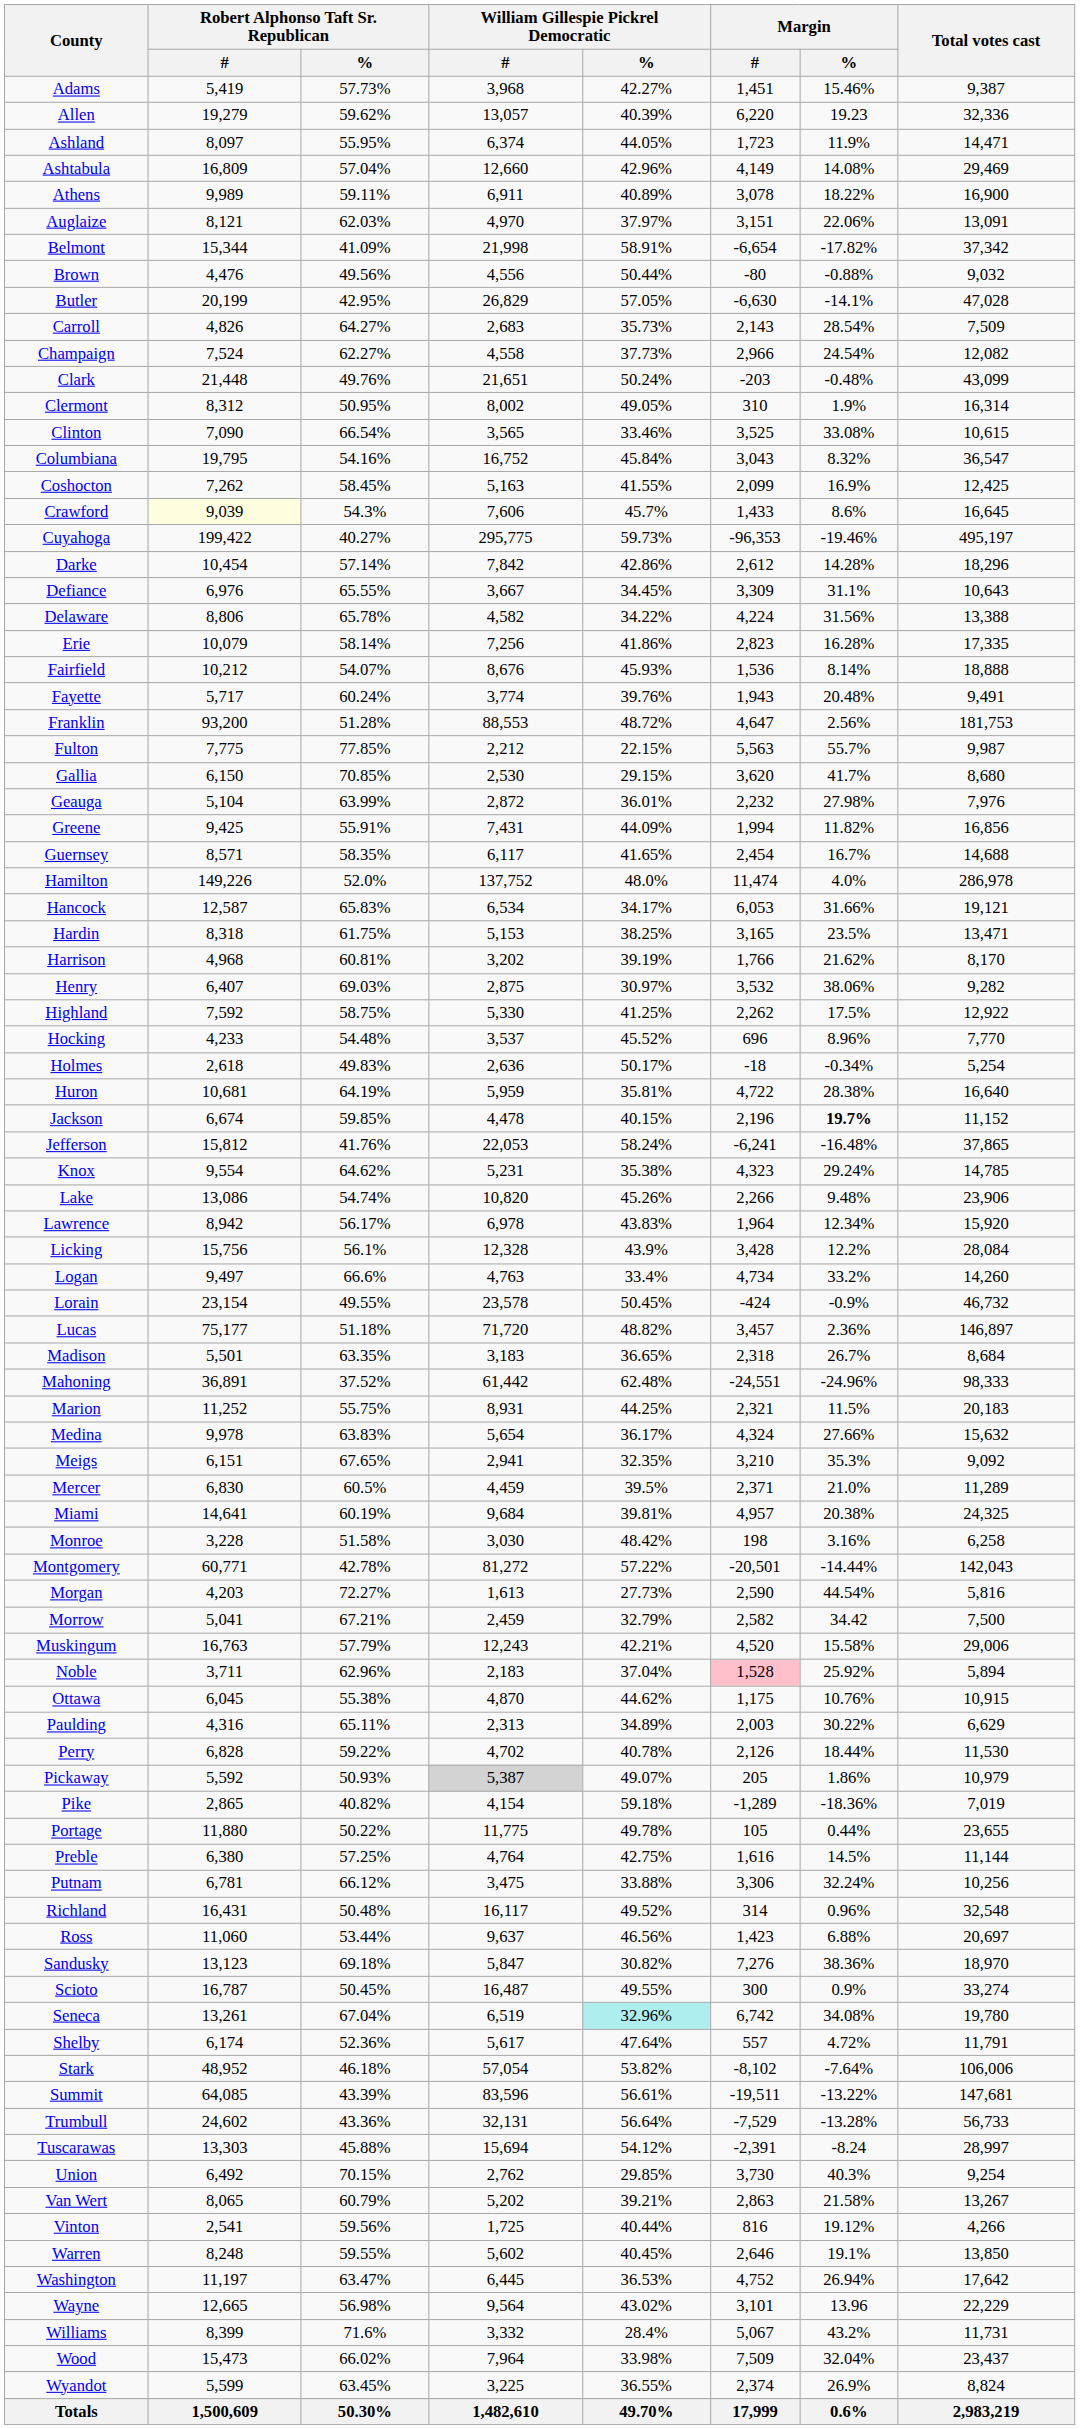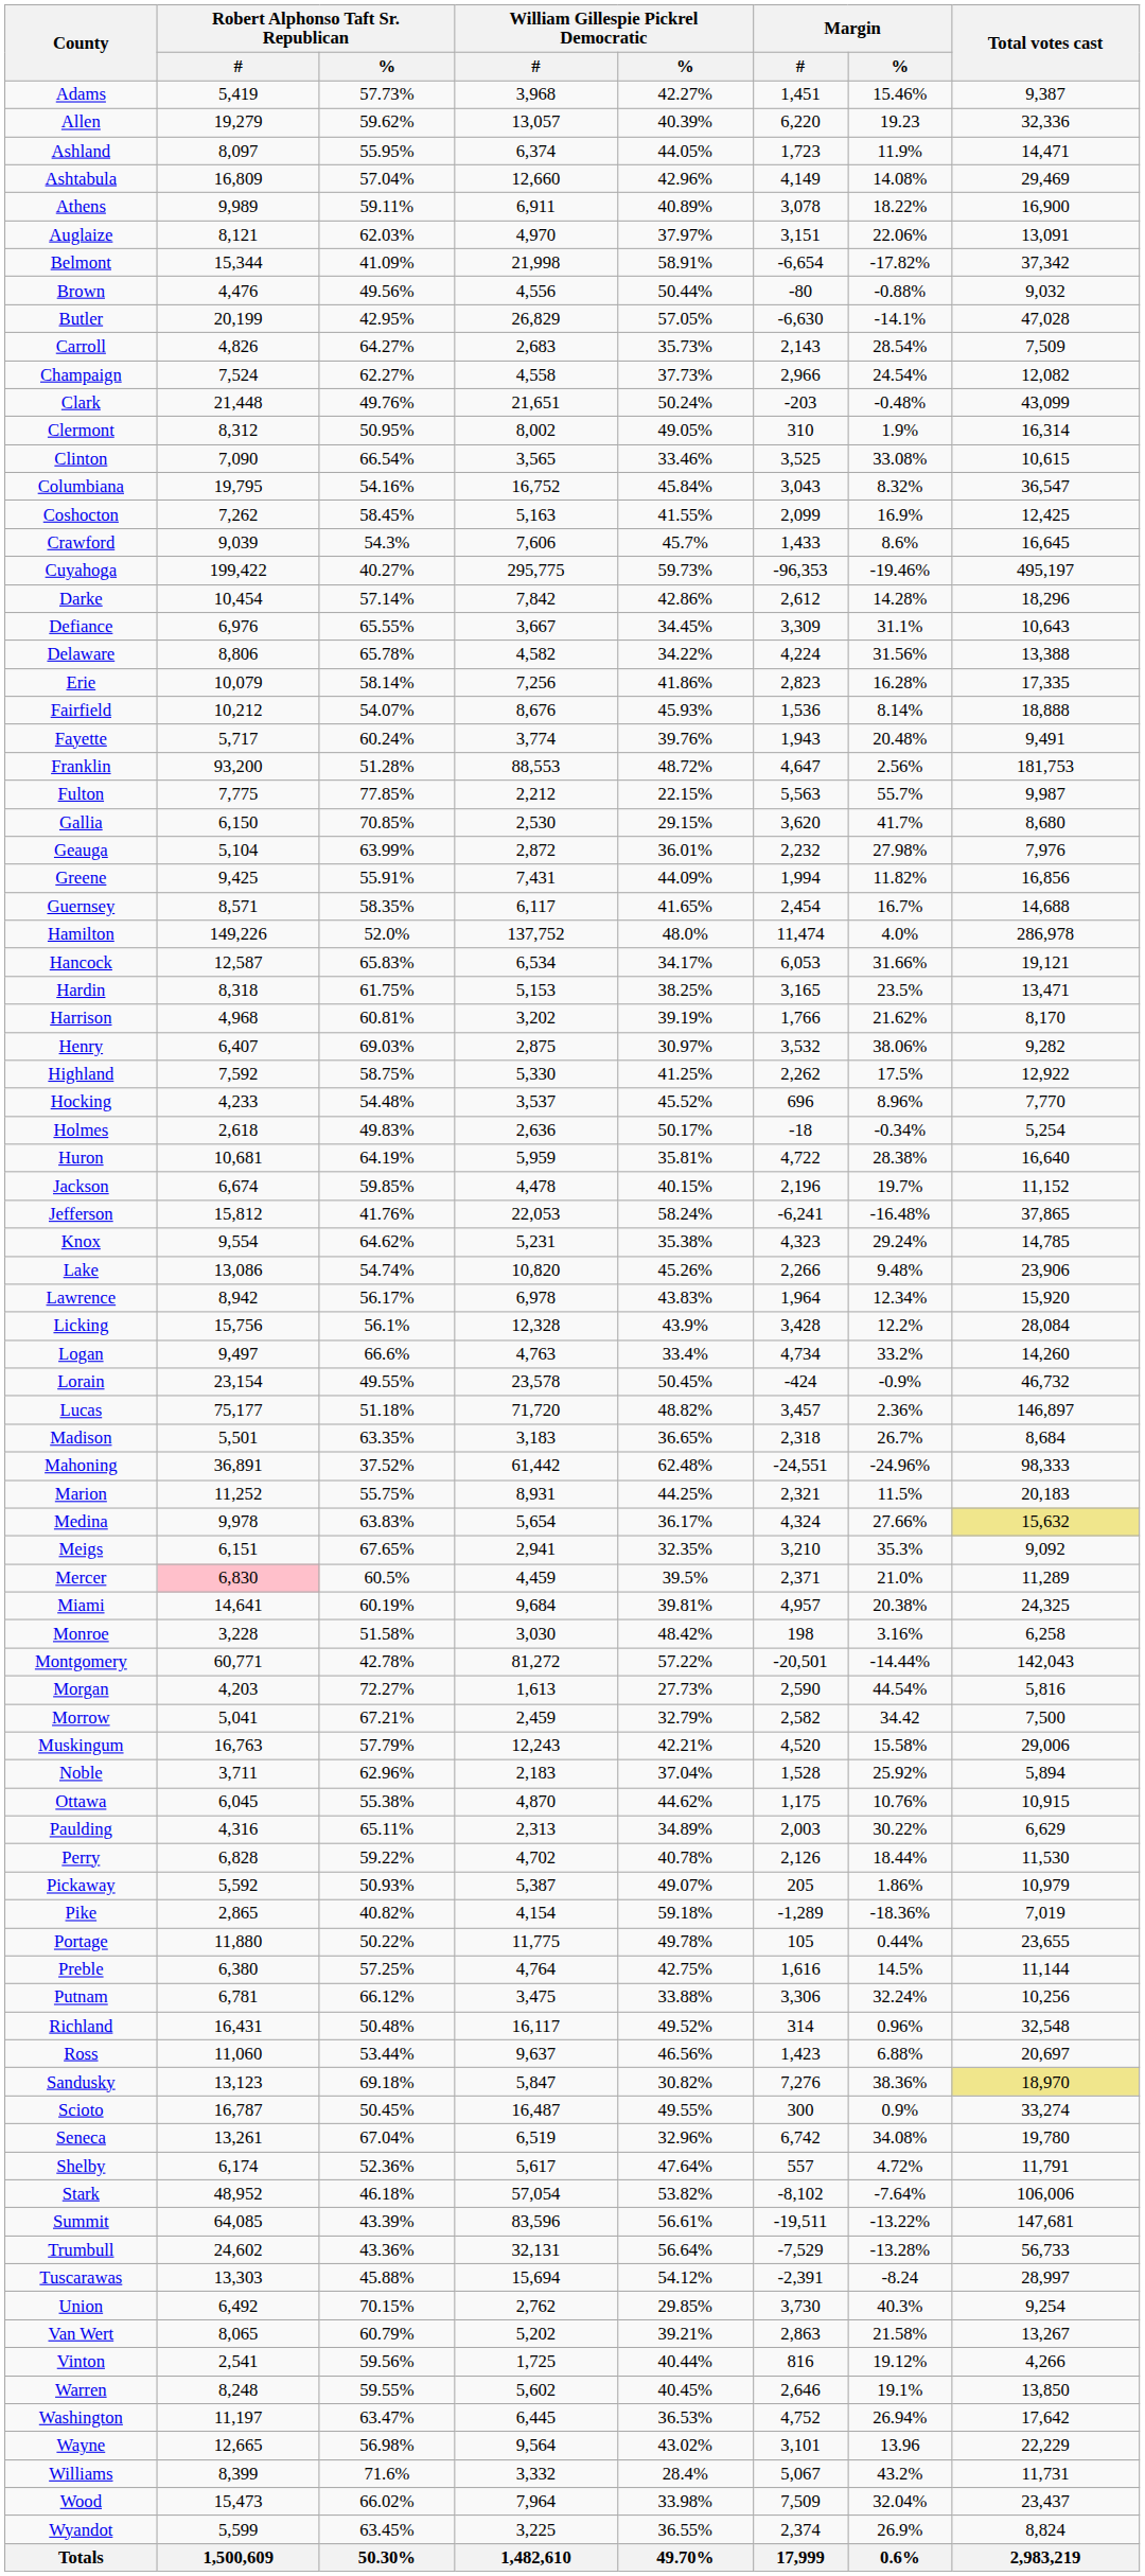Crawford | Robert Alphonso Taft Sr. Republican / #: lightyellow background -> no background
Jackson | Margin / %: bold -> normal
Medina | Total votes cast: no background -> khaki background
Mercer | Robert Alphonso Taft Sr. Republican / #: no background -> pink background
Noble | Margin / #: pink background -> no background
Pickaway | William Gillespie Pickrel Democratic / #: lightgrey background -> no background
Sandusky | Total votes cast: no background -> khaki background
Seneca | William Gillespie Pickrel Democratic / %: paleturquoise background -> no background
